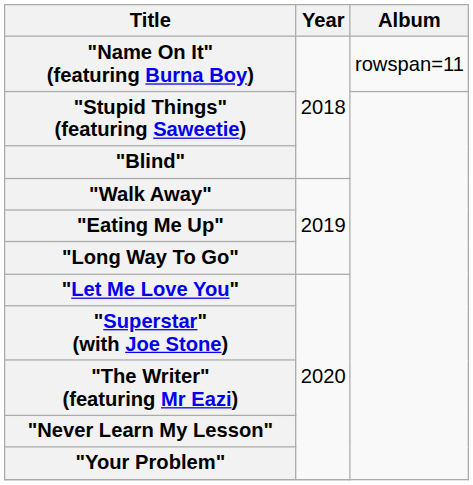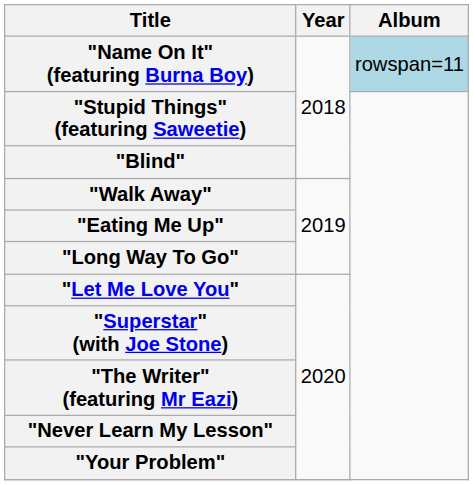"Name On It" (featuring Burna Boy) | Album: no background -> lightblue background
